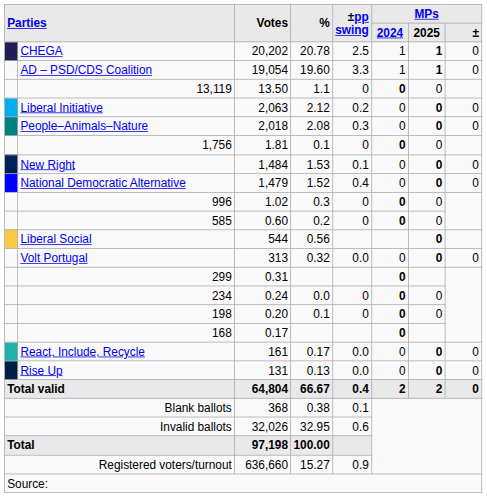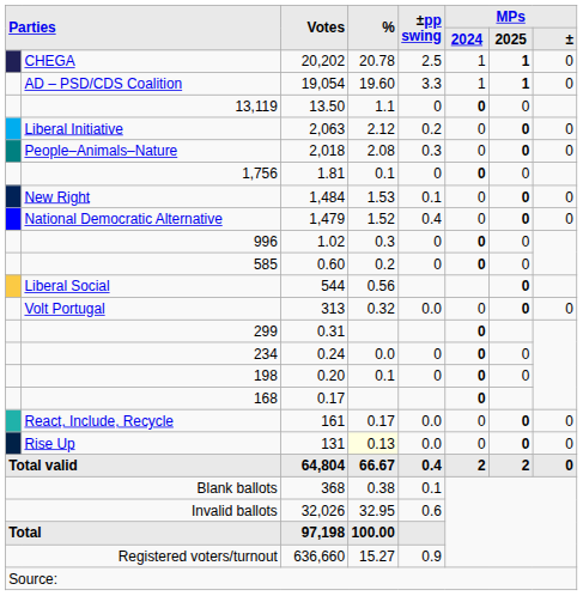Rise Up | %: no background -> lightyellow background
